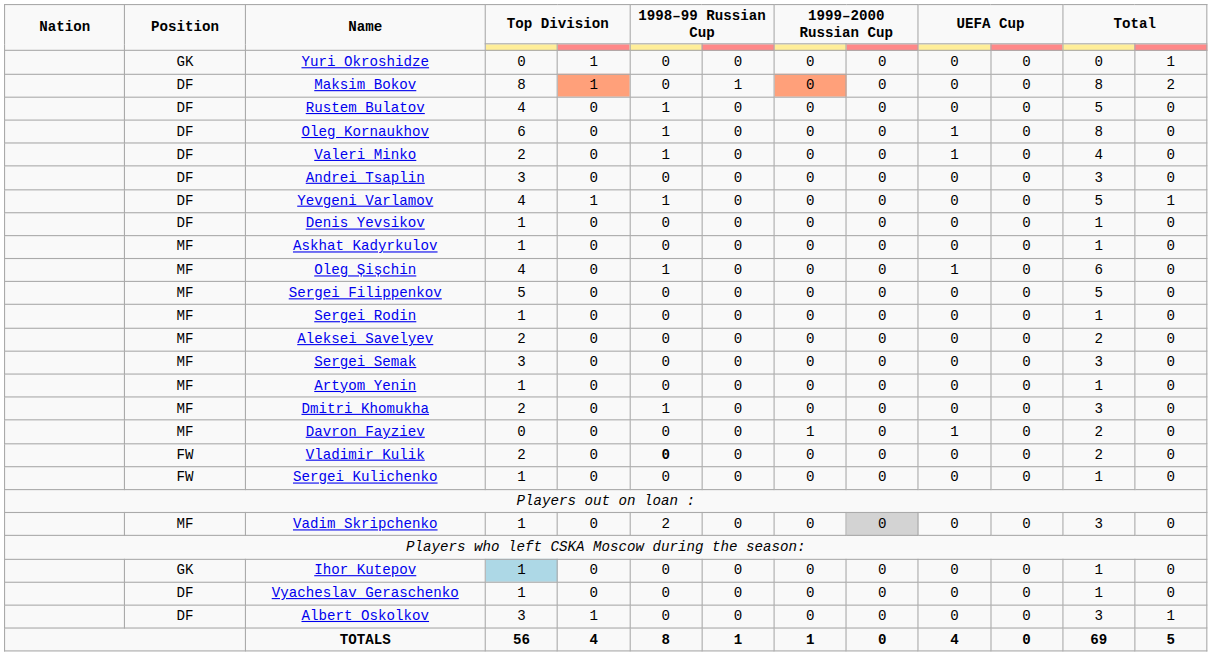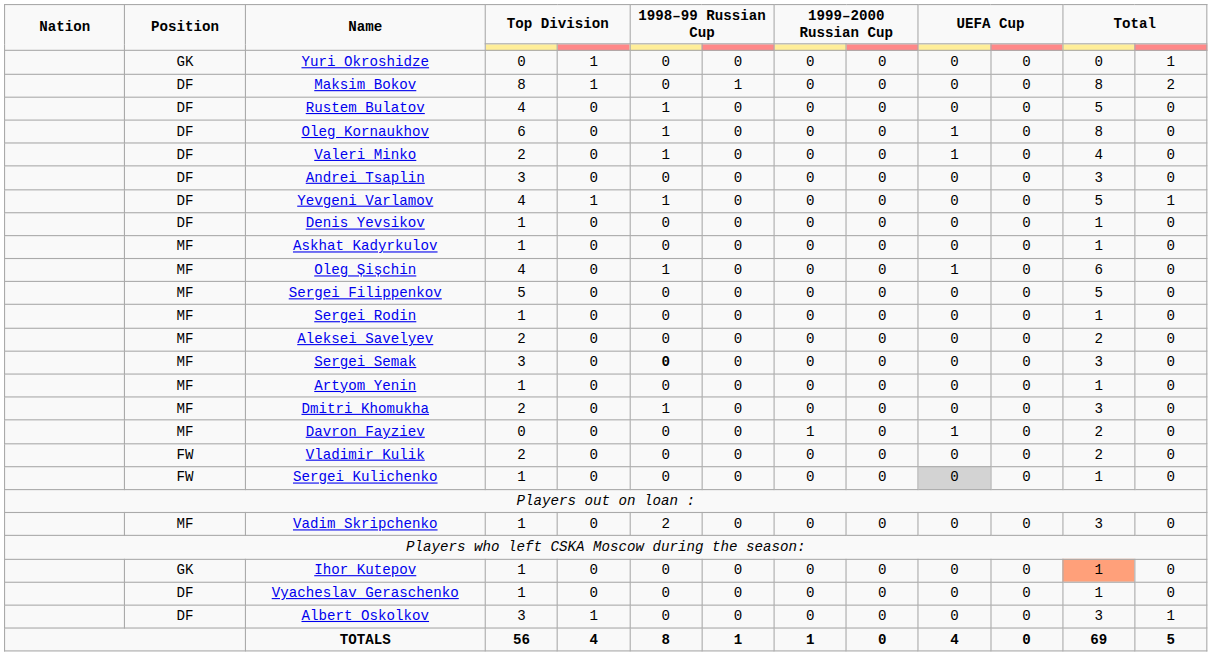Maksim Bokov | column 5: lightsalmon background -> no background
Maksim Bokov | column 8: lightsalmon background -> no background
Sergei Semak | column 6: normal -> bold
Vladimir Kulik | column 6: bold -> normal
Sergei Kulichenko | column 10: no background -> lightgrey background
Vadim Skripchenko | column 9: lightgrey background -> no background
Ihor Kutepov | column 4: lightblue background -> no background
Ihor Kutepov | column 12: no background -> lightsalmon background
